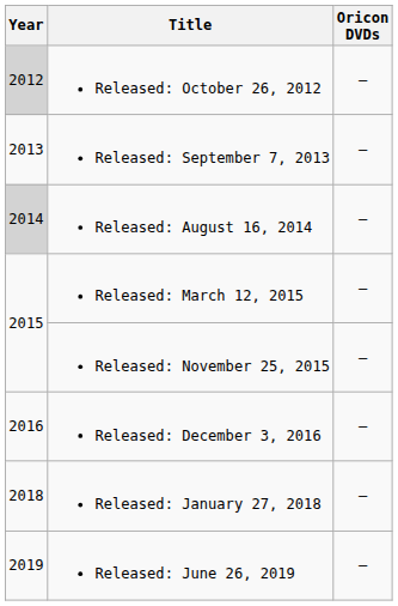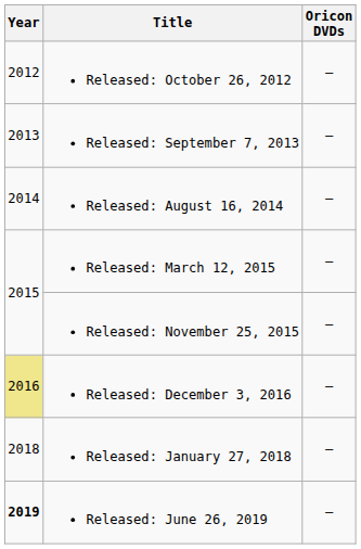Released: October 26, 2012 | Year: lightgrey background -> no background
Released: August 16, 2014 | Year: lightgrey background -> no background
Released: December 3, 2016 | Year: no background -> khaki background
Released: June 26, 2019 | Year: normal -> bold
